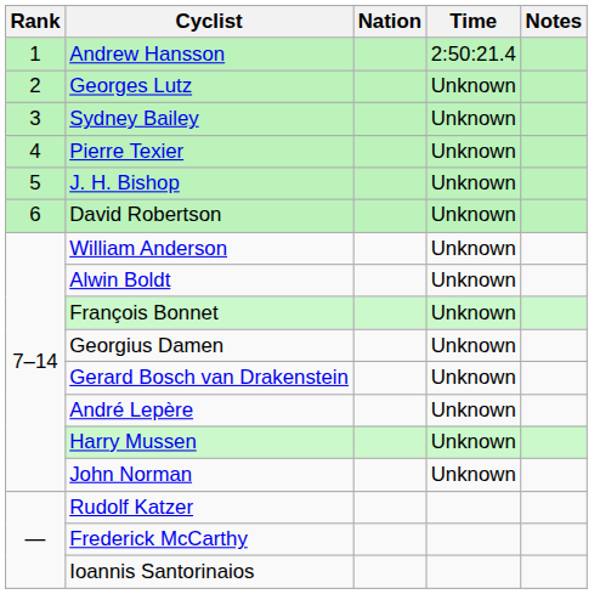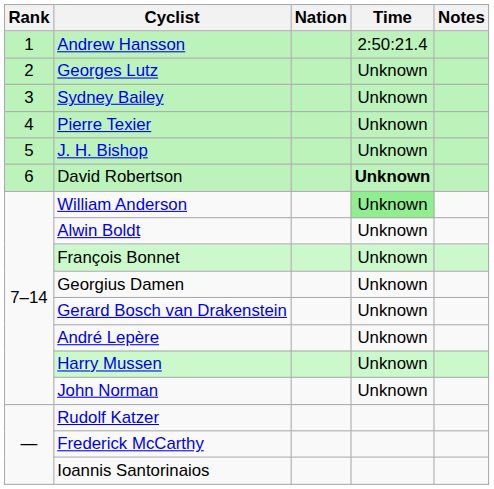David Robertson | Time: normal -> bold
William Anderson | Time: no background -> lightgreen background
